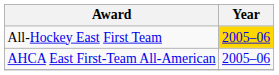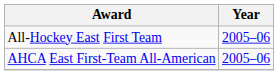row 2 | Year: gold background -> no background
